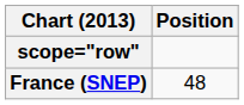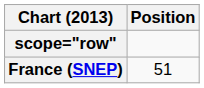France (SNEP) | Position: 48 -> 51
